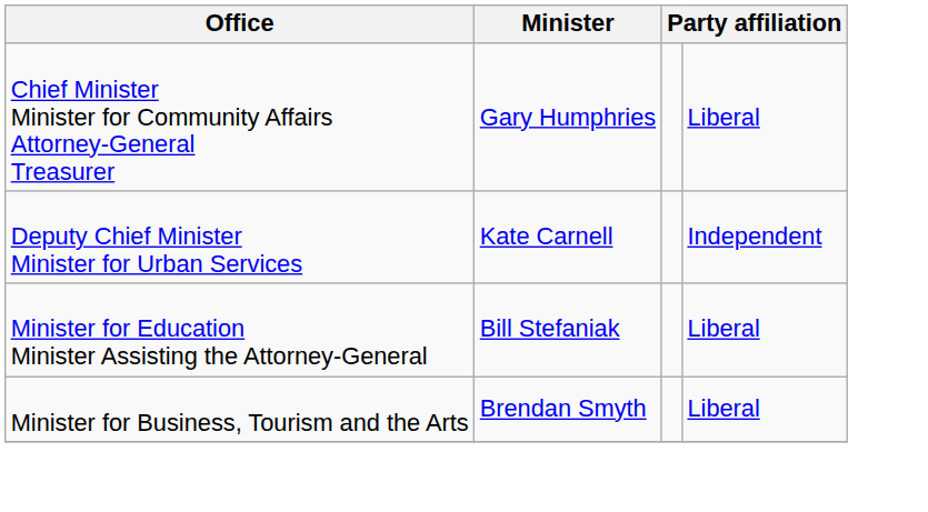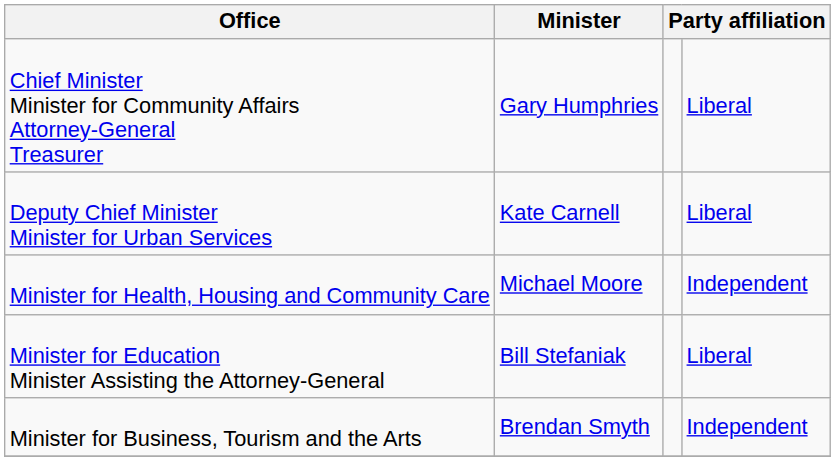Deputy Chief Minister Minister for Urban Services | column 4: Independent -> Liberal
+ row: Minister for Health, Housing and Community Care | Michael Moore | Independent
Minister for Business, Tourism and the Arts | column 4: Liberal -> Independent
